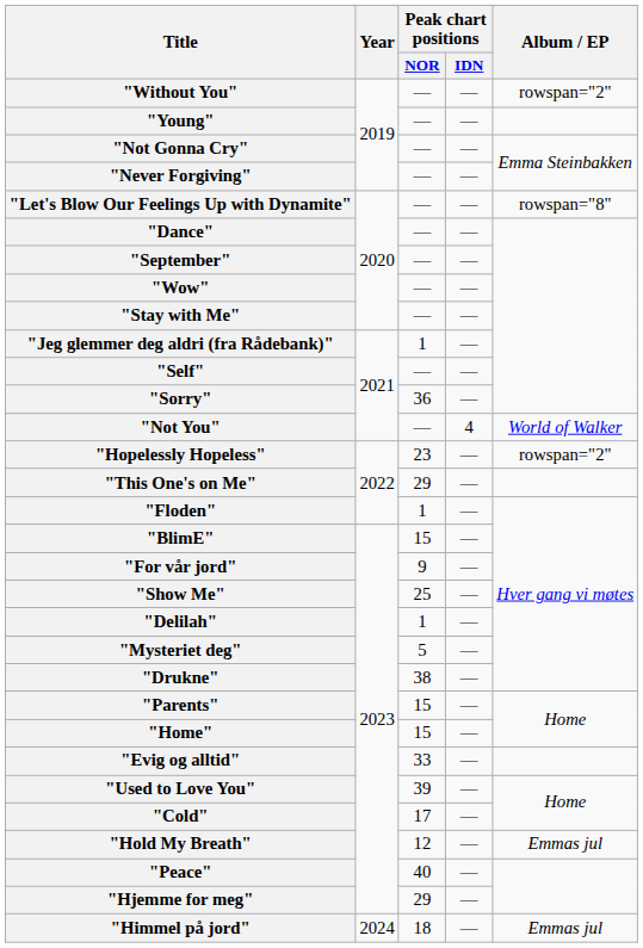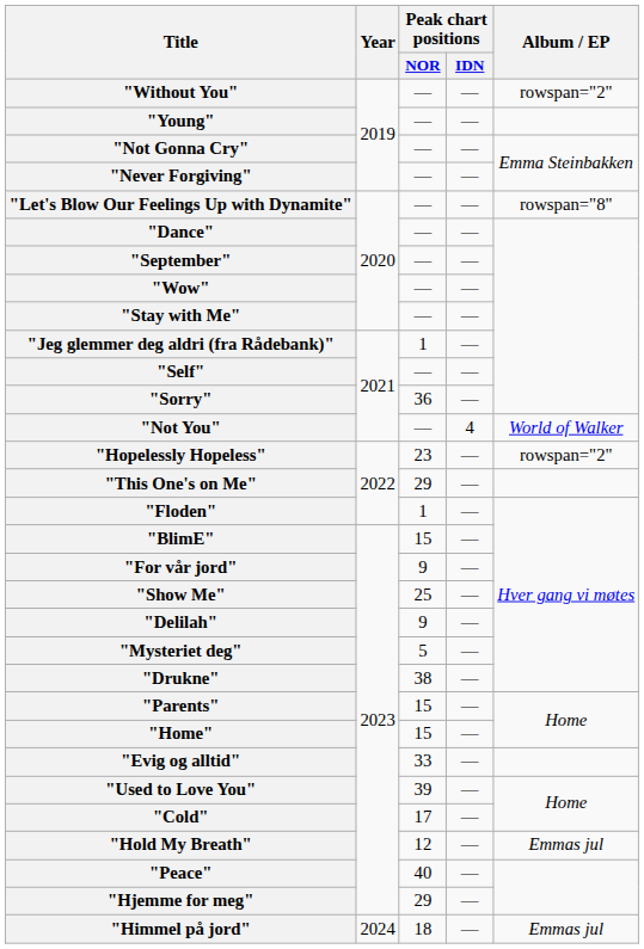"Delilah" | Peak chart positions / NOR: 1 -> 9
